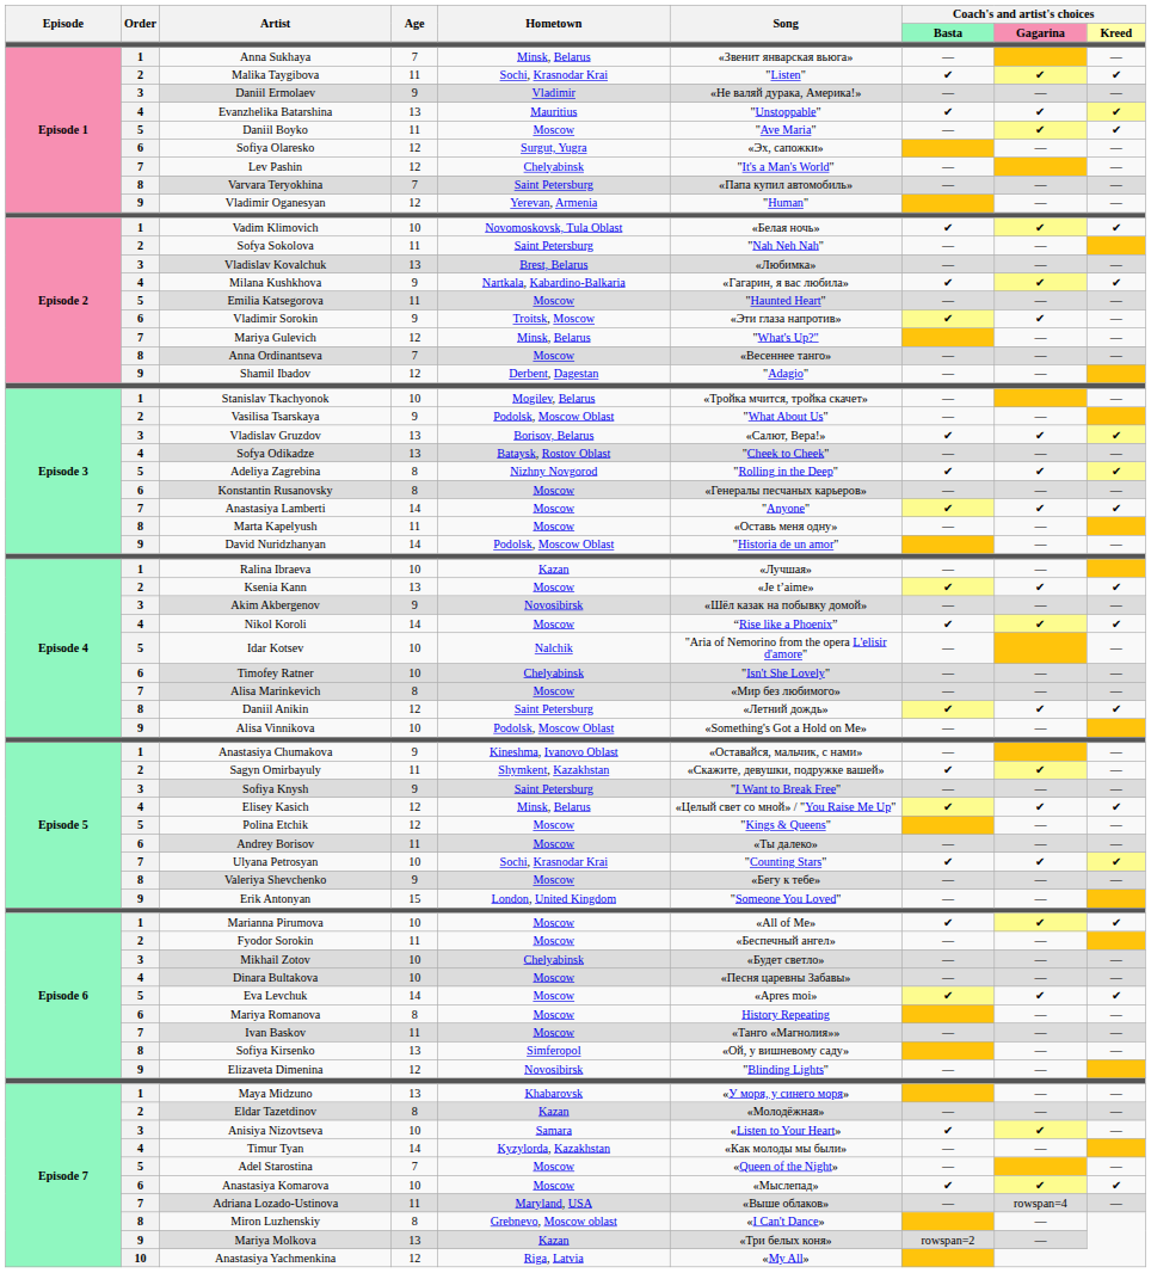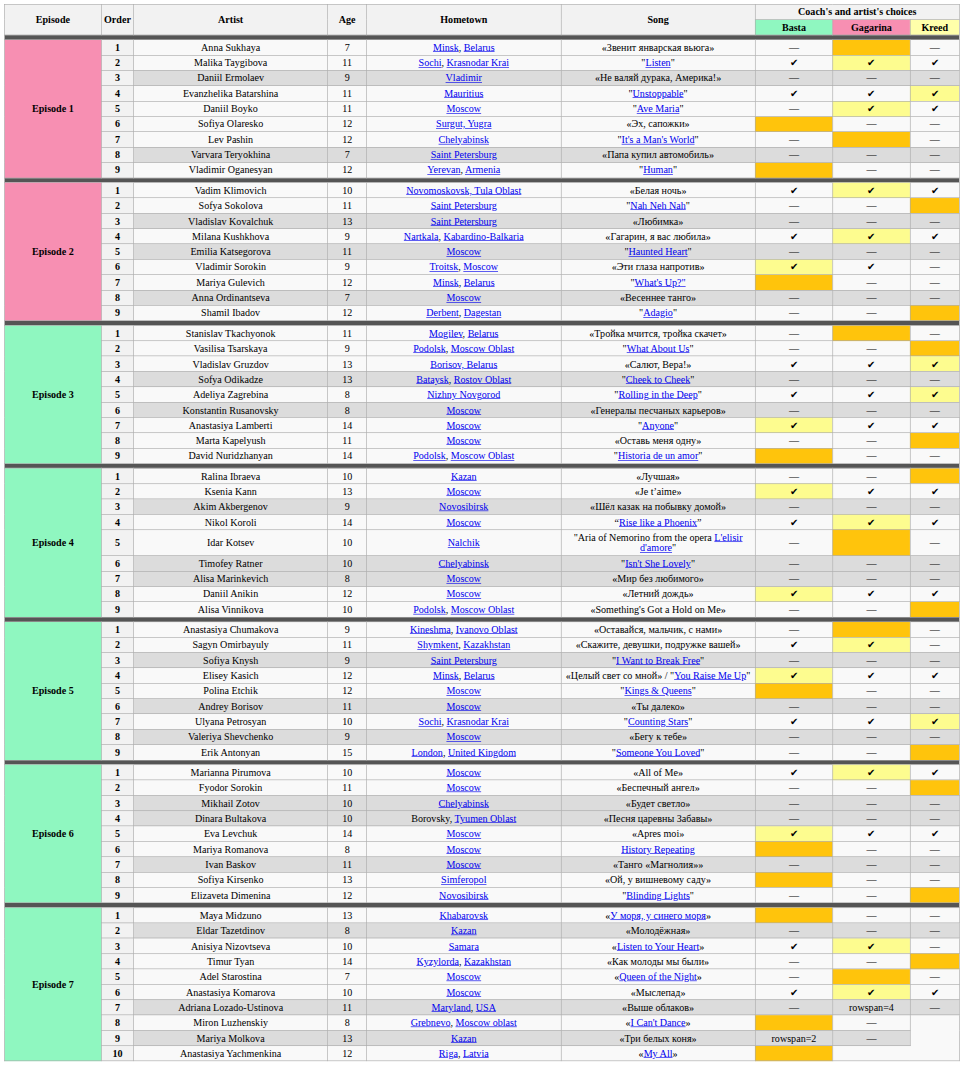Evanzhelika Batarshina | Age: 13 -> 11
Vladislav Kovalchuk | Hometown: Brest, Belarus -> Saint Petersburg
Stanislav Tkachyonok | Age: 10 -> 11
Daniil Anikin | Hometown: Saint Petersburg -> Moscow
Dinara Bultakova | Hometown: Moscow -> Borovsky, Tyumen Oblast
